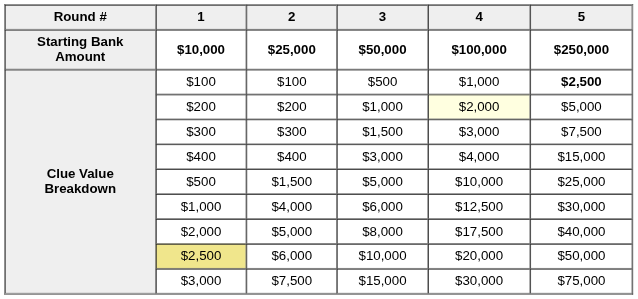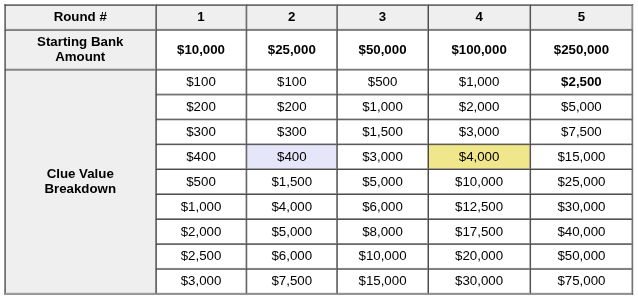row 4 | 4: lightyellow background -> no background
row 6 | 2: no background -> lavender background
row 6 | 4: no background -> khaki background
row 10 | 1: khaki background -> no background
